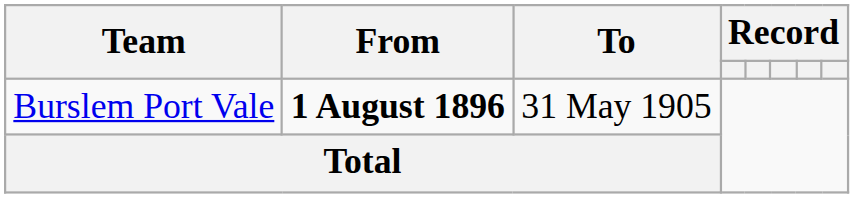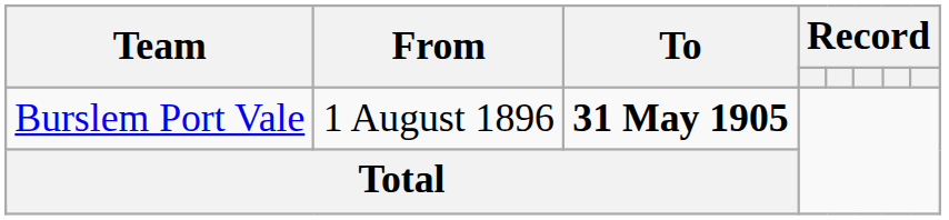Burslem Port Vale | From: bold -> normal
Burslem Port Vale | To: normal -> bold
